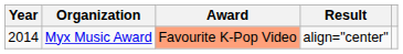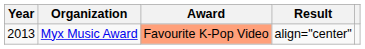Myx Music Award | Year: 2014 -> 2013
